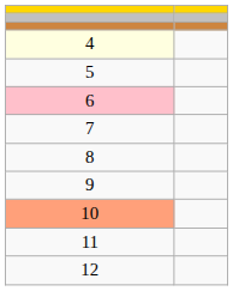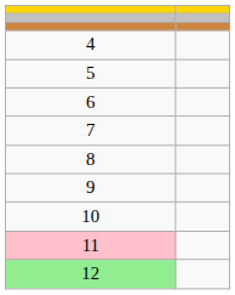row 4 | column 1: lightyellow background -> no background
row 6 | column 1: pink background -> no background
row 10 | column 1: lightsalmon background -> no background
row 11 | column 1: no background -> pink background
row 12 | column 1: no background -> lightgreen background
